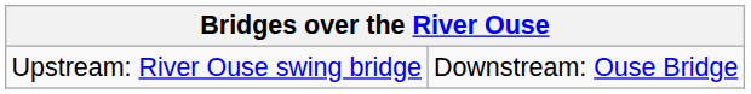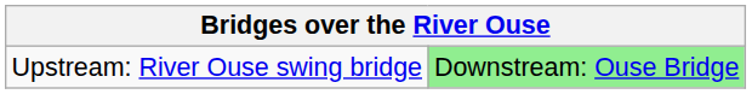Upstream: River Ouse swing bridge | column 2: no background -> lightgreen background
